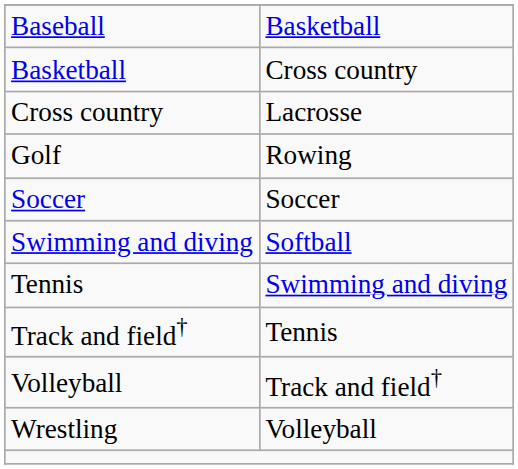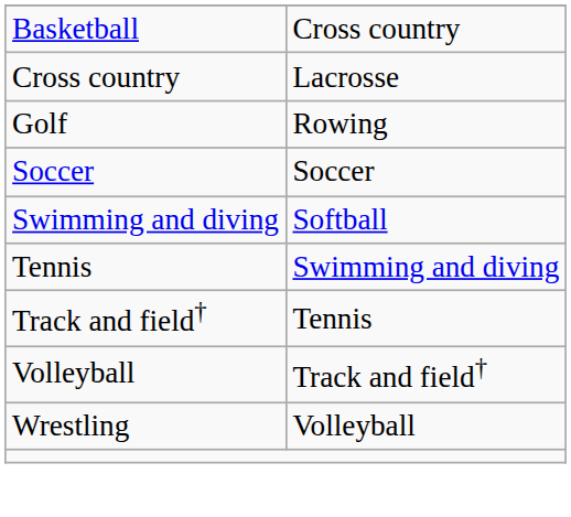- row: Baseball | Basketball
